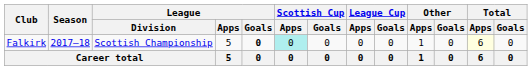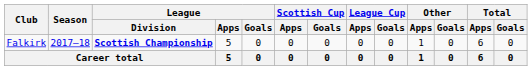Falkirk | League / Division: normal -> bold
Falkirk | League / Goals: bold -> normal
Falkirk | Scottish Cup / Apps: paleturquoise background -> no background
Falkirk | Total / Apps: lightyellow background -> no background
